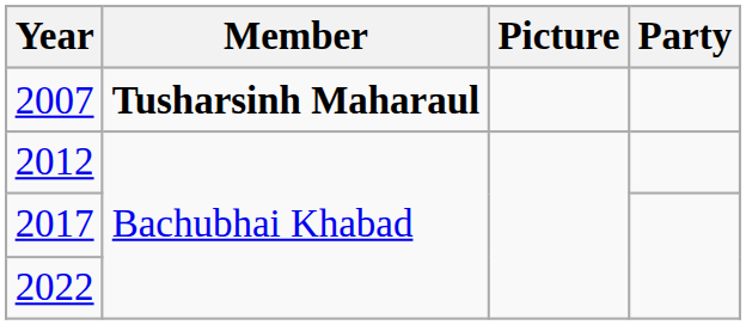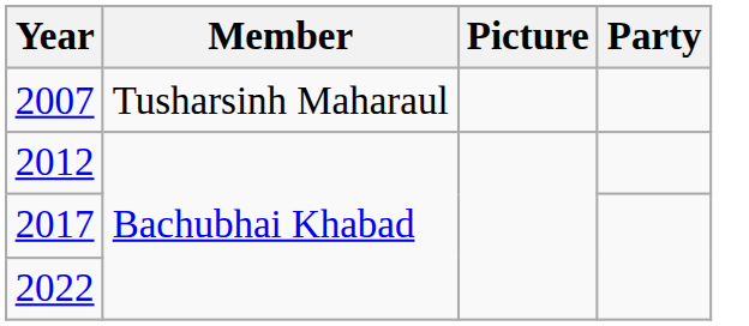2007 | Member: bold -> normal
